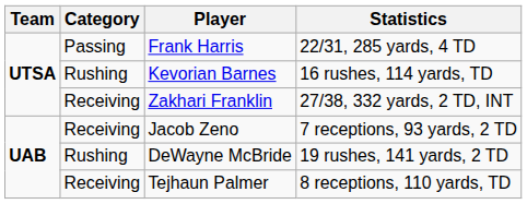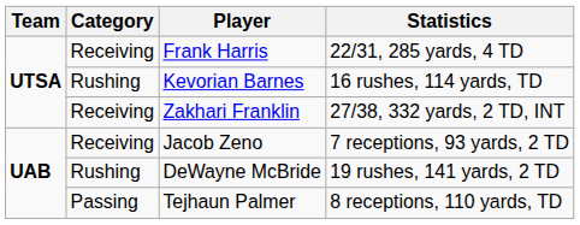Frank Harris | Category: Passing -> Receiving
Tejhaun Palmer | Category: Receiving -> Passing
